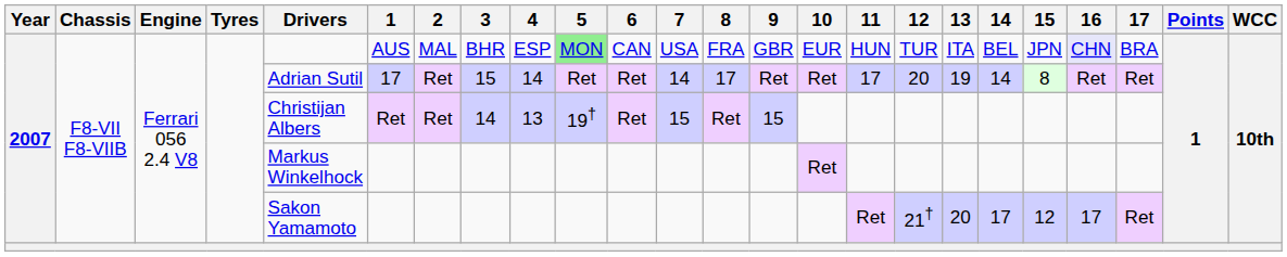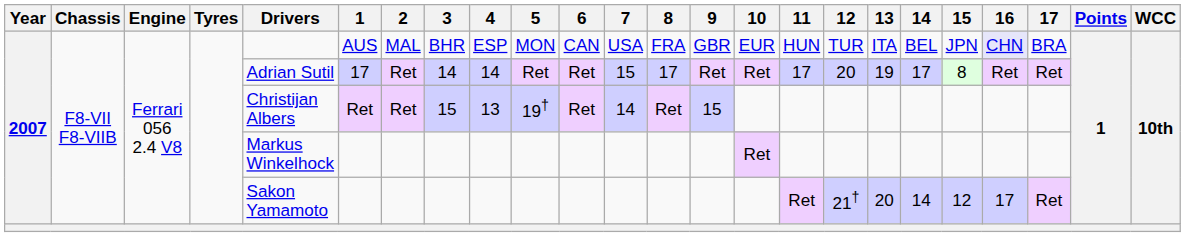row 2 | 5: lightgreen background -> no background
row 3 | 3: 15 -> 14
row 3 | 7: 14 -> 15
row 3 | 14: 14 -> 17
row 4 | 3: 14 -> 15
row 4 | 7: 15 -> 14
row 6 | 14: 17 -> 14
